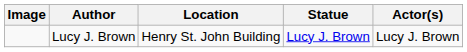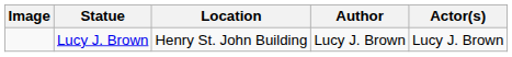columns swapped: Statue <-> Author
